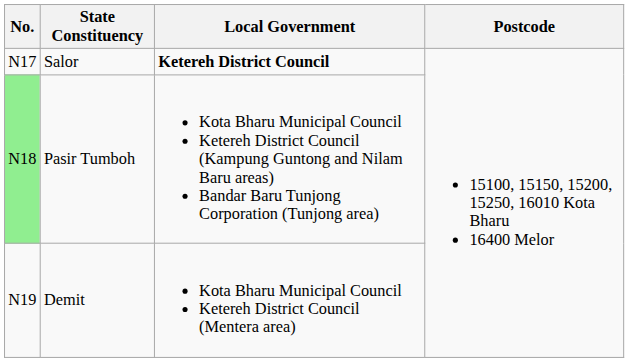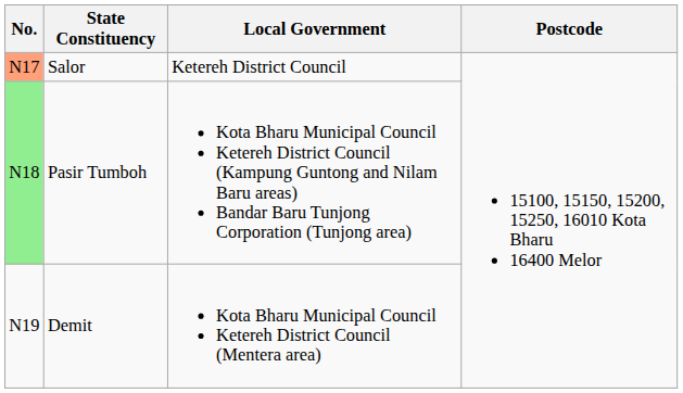Salor | No.: no background -> lightsalmon background
Salor | Local Government: bold -> normal
